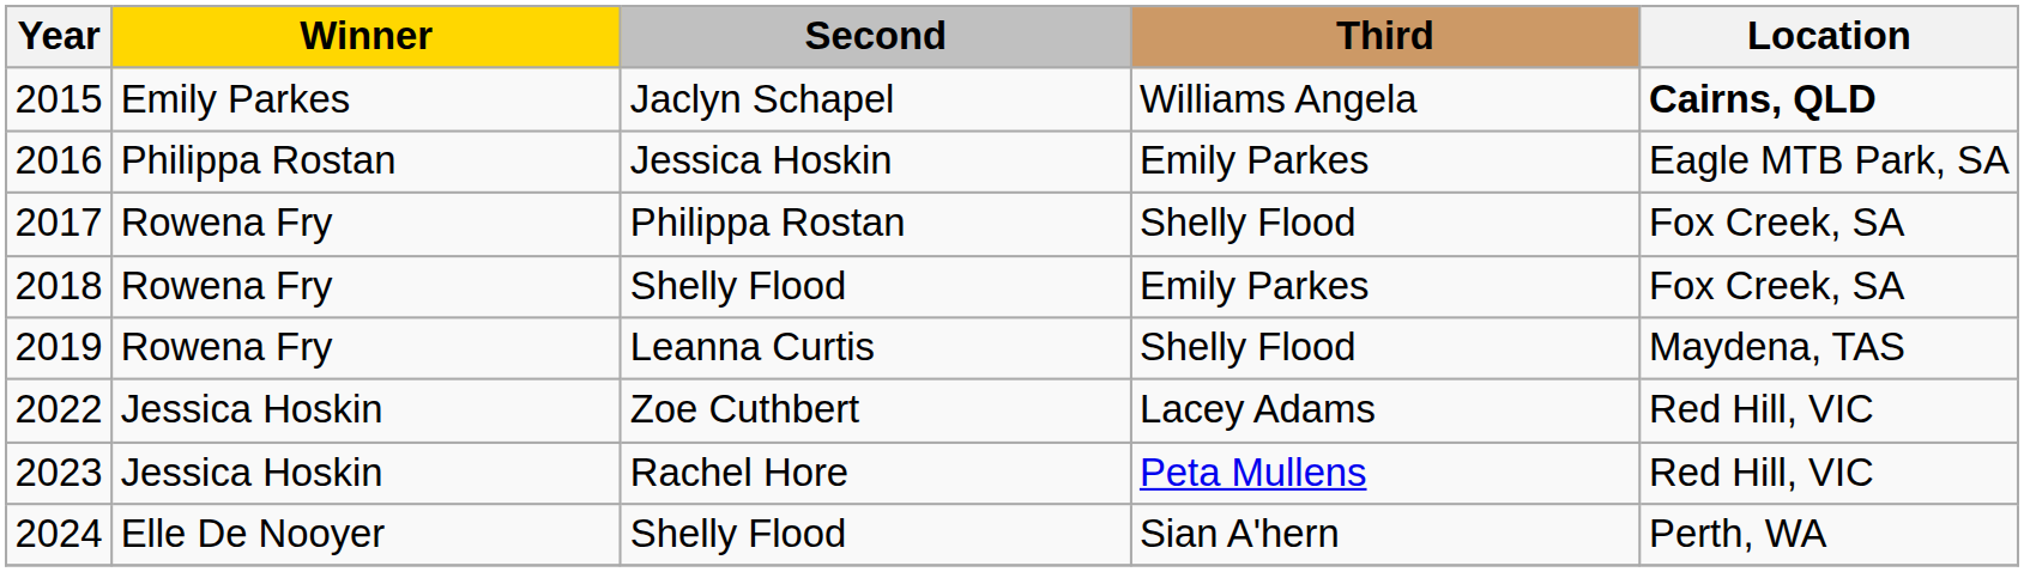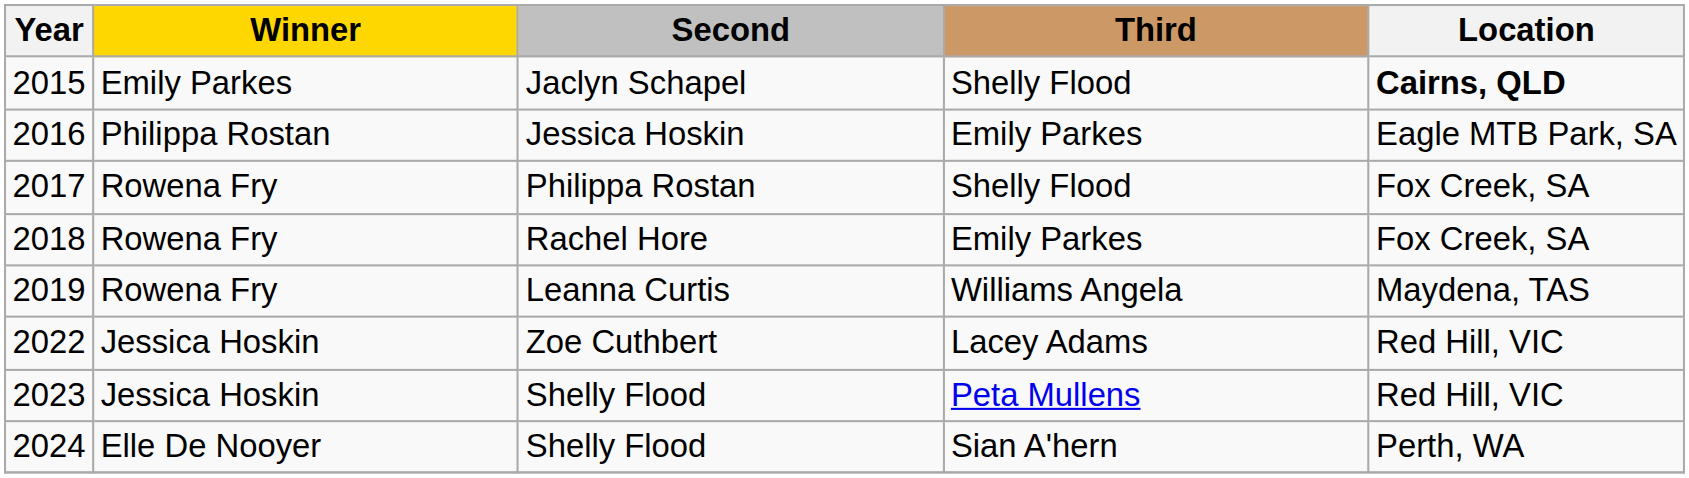2015 | Third: Williams Angela -> Shelly Flood
2018 | Second: Shelly Flood -> Rachel Hore
2019 | Third: Shelly Flood -> Williams Angela
2023 | Second: Rachel Hore -> Shelly Flood
